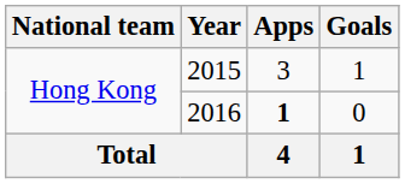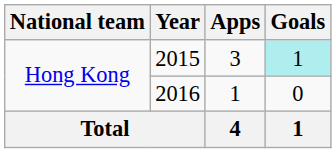2015 | Goals: no background -> paleturquoise background
2016 | Apps: bold -> normal
